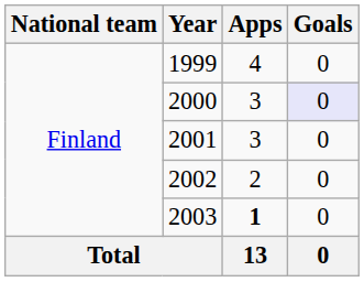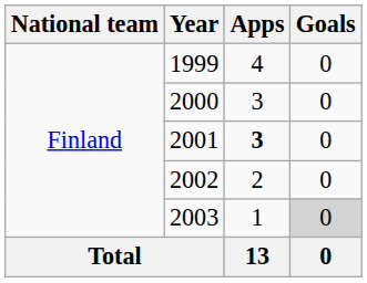2000 | Goals: lavender background -> no background
2001 | Apps: normal -> bold
2003 | Apps: bold -> normal
2003 | Goals: no background -> lightgrey background
